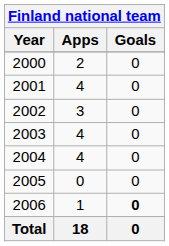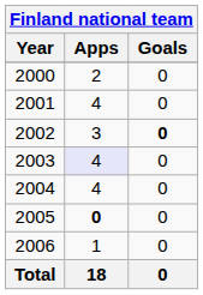2002 | Goals: normal -> bold
2003 | Apps: no background -> lavender background
2005 | Apps: normal -> bold
2006 | Goals: bold -> normal
